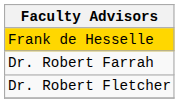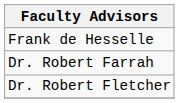row 2 | column 1: gold background -> no background
